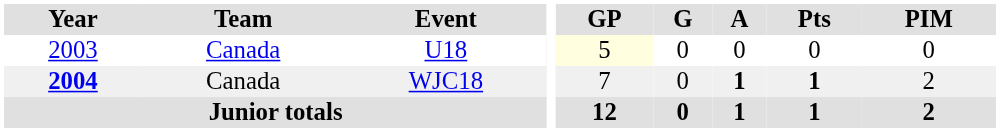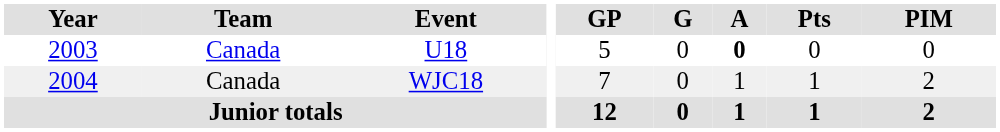U18 | GP: lightyellow background -> no background
U18 | A: normal -> bold
WJC18 | Year: bold -> normal
WJC18 | A: bold -> normal
WJC18 | Pts: bold -> normal
